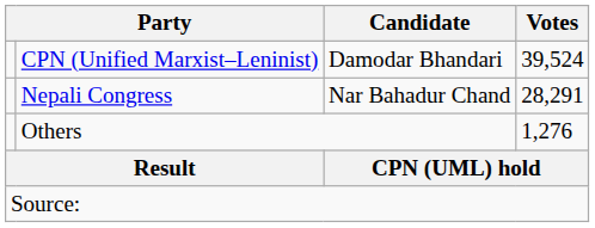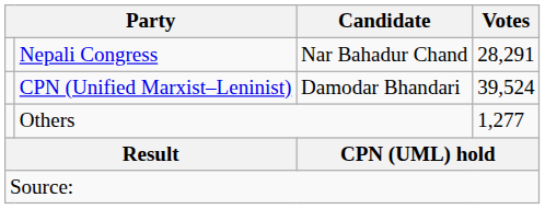rows swapped: CPN (Unified Marxist–Leninist) <-> Nepali Congress
Others | Votes: 1,276 -> 1,277
